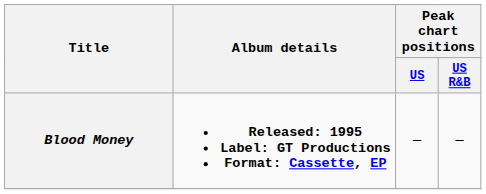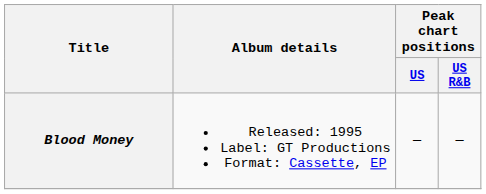Blood Money | Album details: bold -> normal
